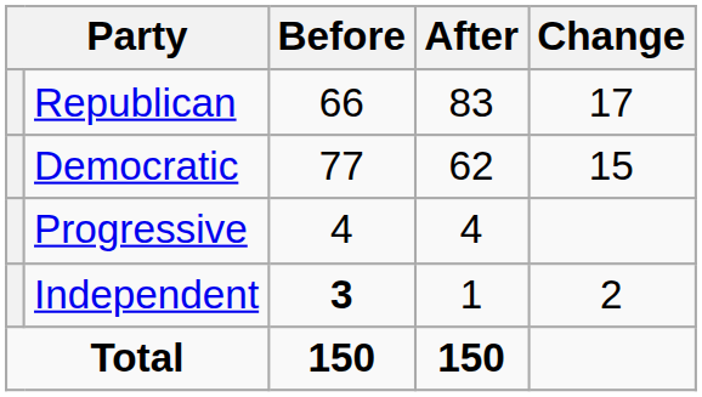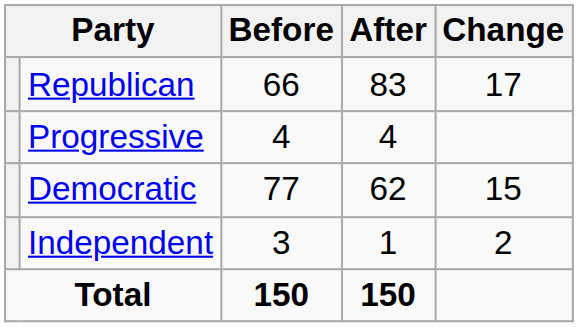rows swapped: Democratic <-> Progressive
Independent | Before: bold -> normal
